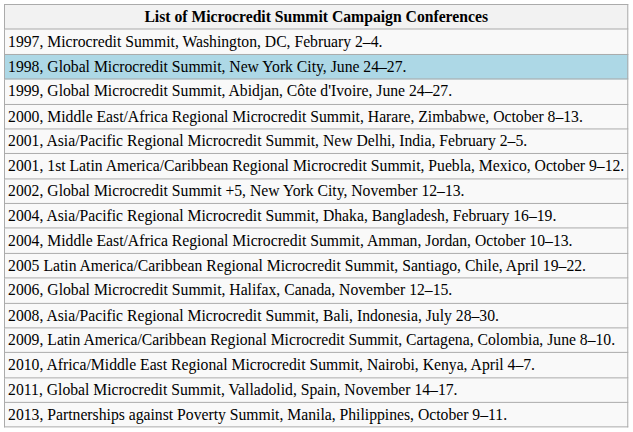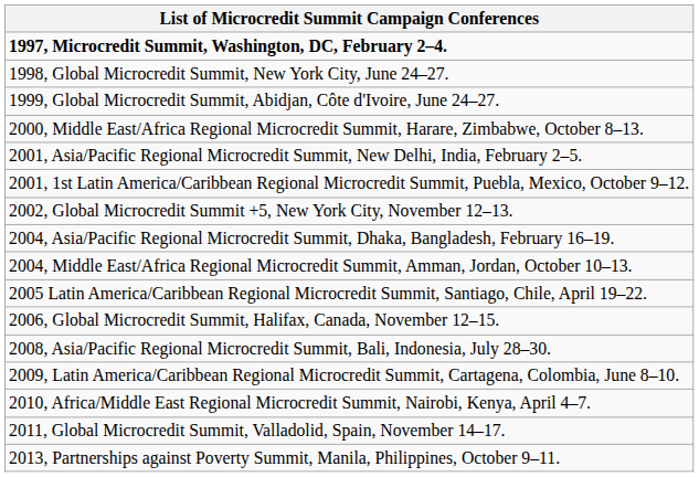row 2 | column 1: normal -> bold
row 3 | column 1: lightblue background -> no background
